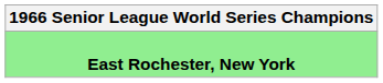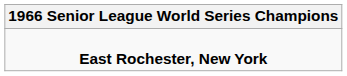row 2 | column 1: lightgreen background -> no background
